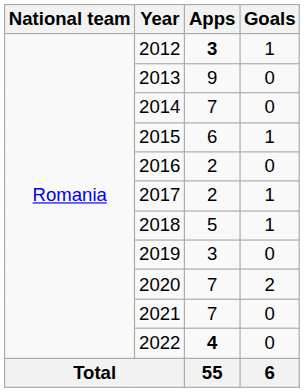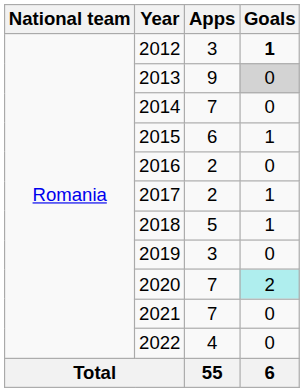2012 | Apps: bold -> normal
2012 | Goals: normal -> bold
2013 | Goals: no background -> lightgrey background
2020 | Goals: no background -> paleturquoise background
2022 | Apps: bold -> normal
